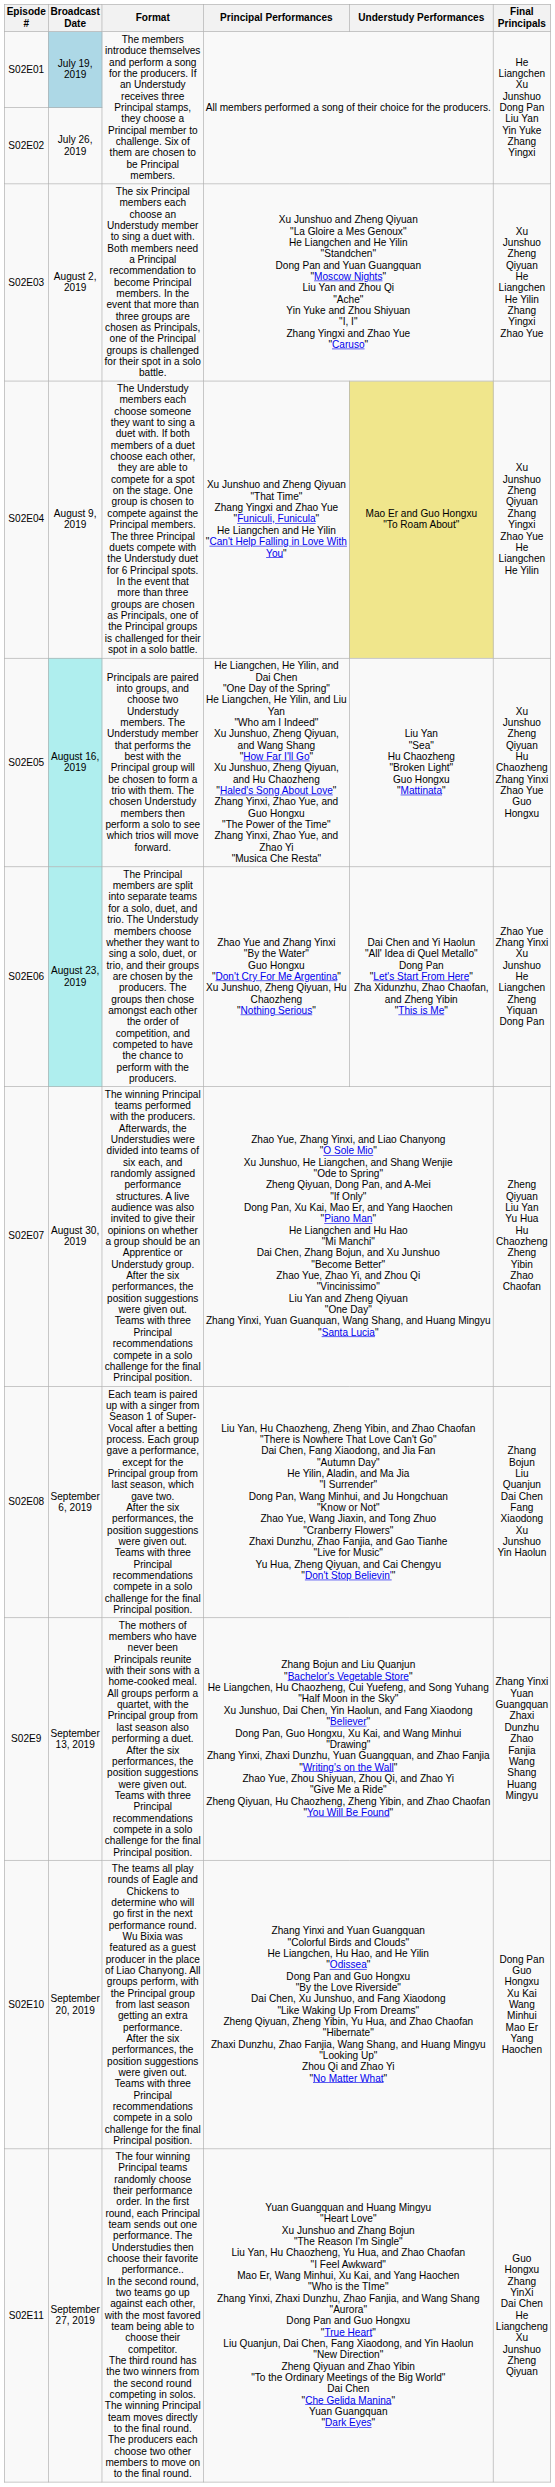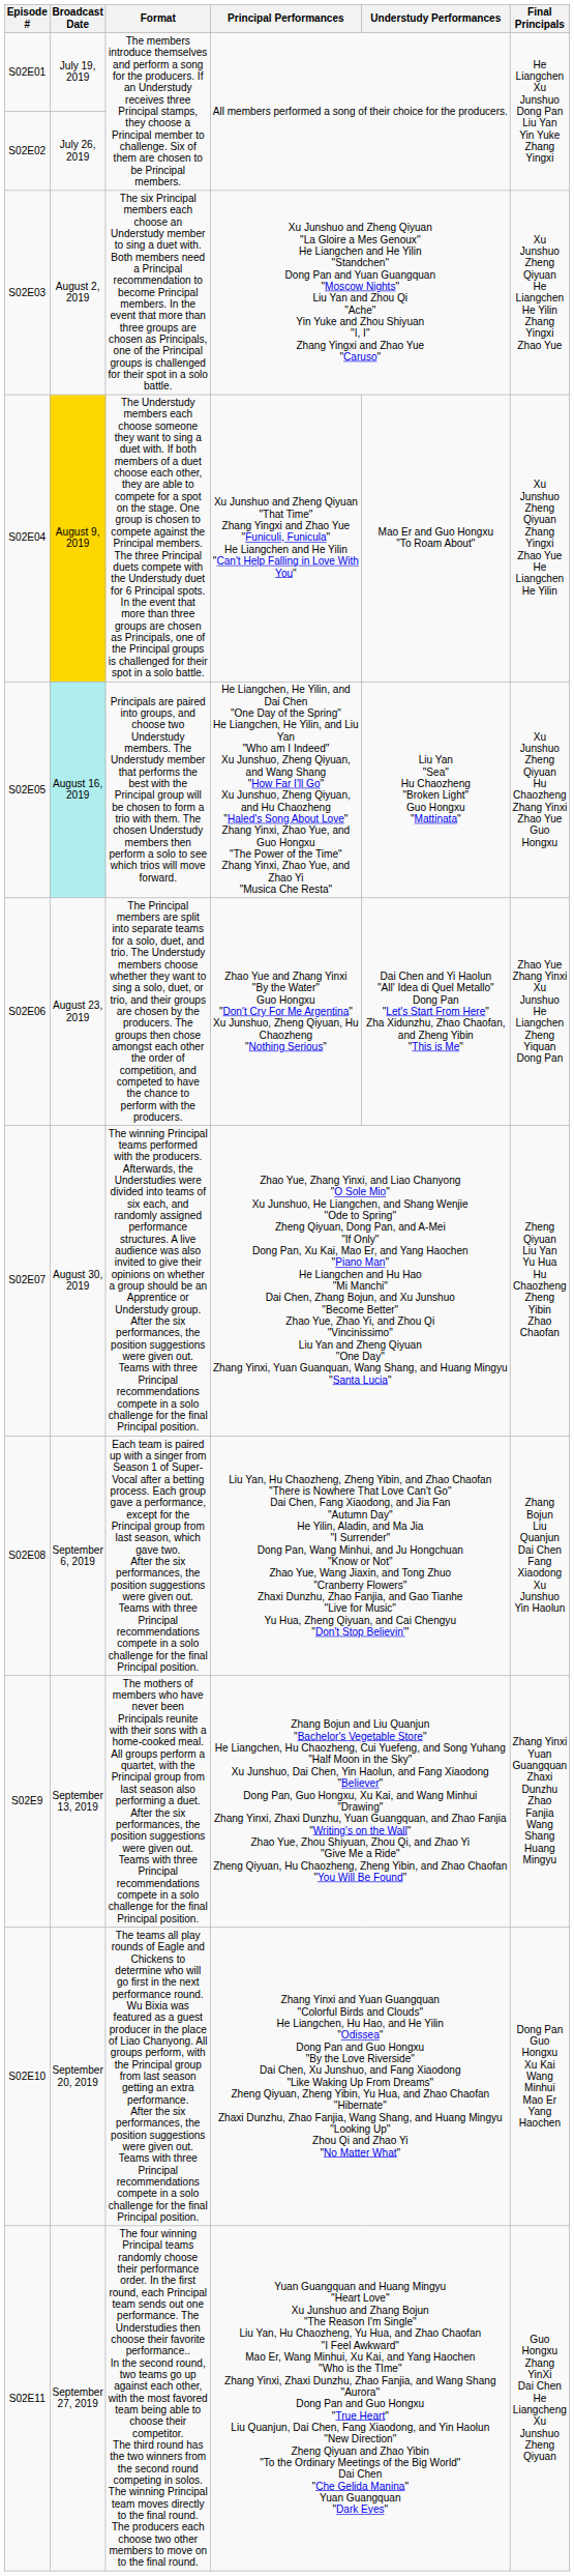S02E01 | Broadcast Date: lightblue background -> no background
S02E04 | Broadcast Date: no background -> gold background
S02E04 | Understudy Performances: khaki background -> no background
S02E06 | Broadcast Date: paleturquoise background -> no background
